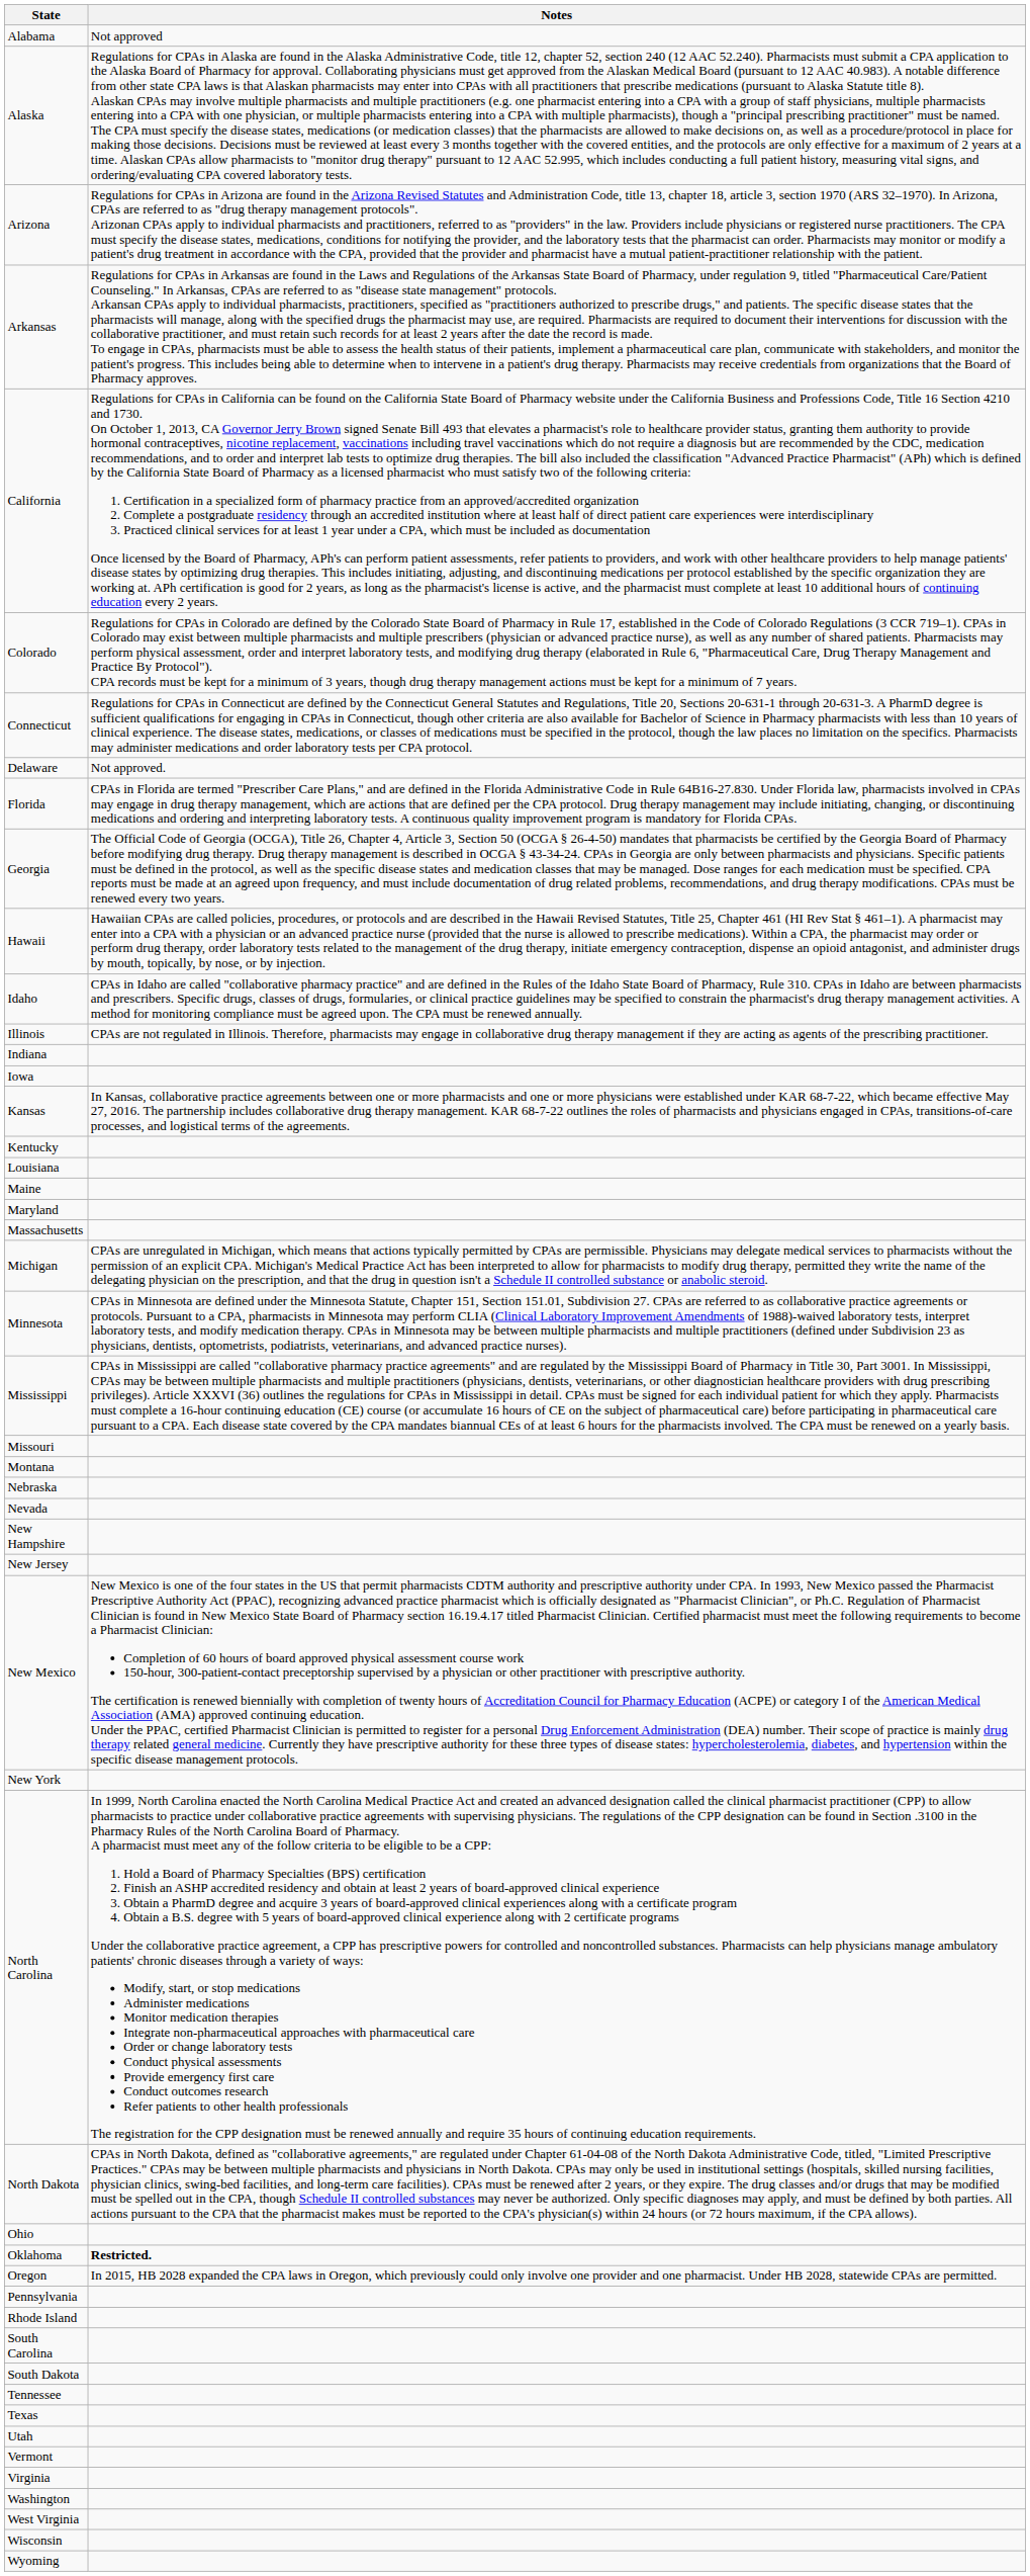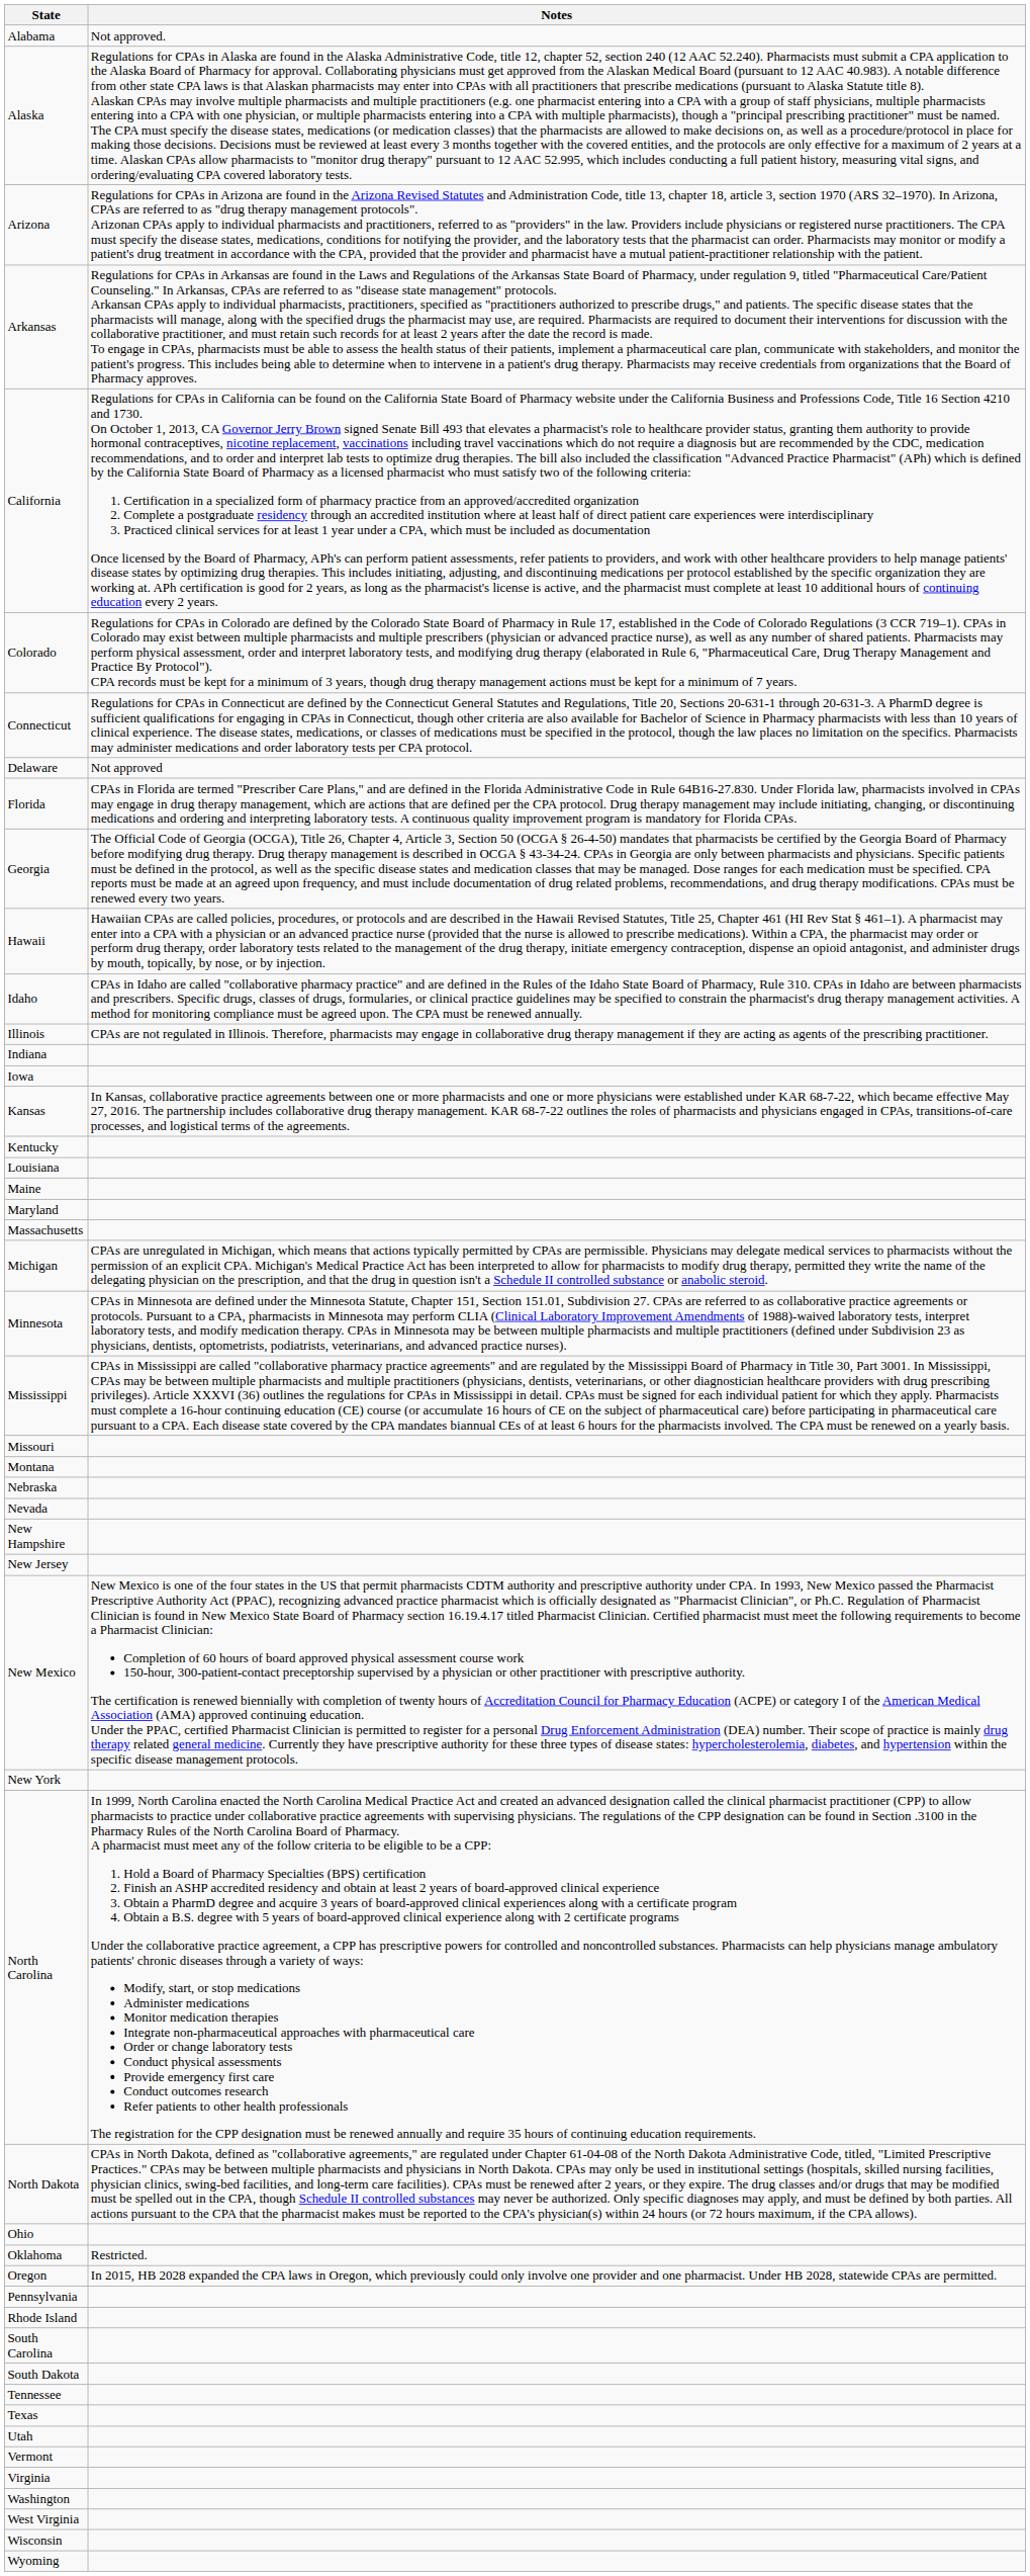Alabama | Notes: Not approved -> Not approved.
Delaware | Notes: Not approved. -> Not approved
Oklahoma | Notes: bold -> normal
